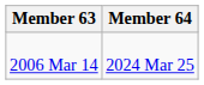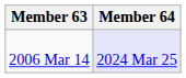2006 Mar 14 | Member 64: no background -> lavender background
